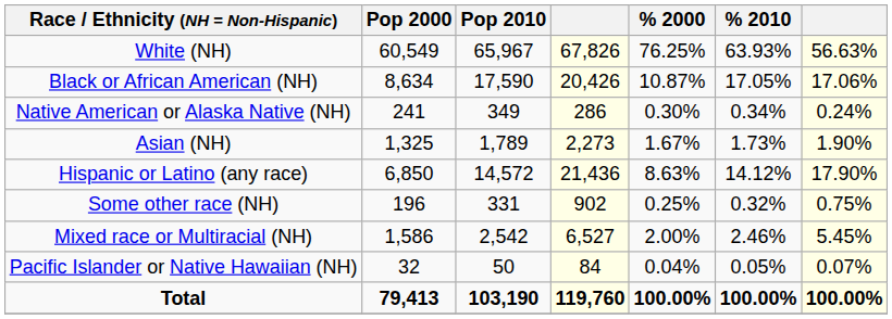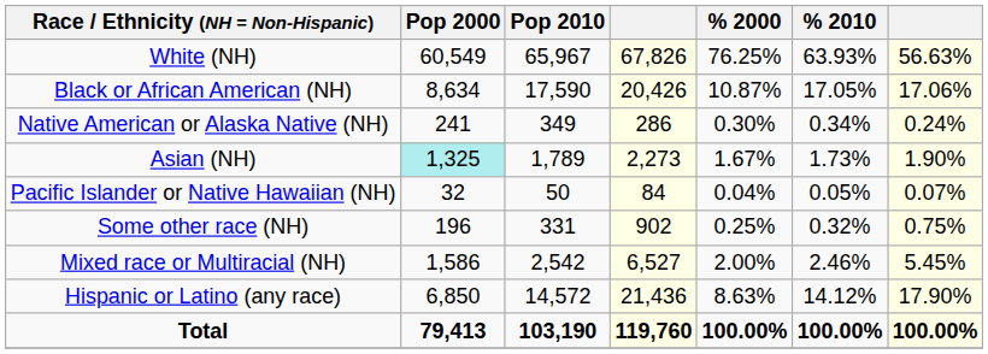Asian (NH) | Pop 2000: no background -> paleturquoise background
rows swapped: Pacific Islander or Native Hawaiian (NH) <-> Hispanic or Latino (any race)
